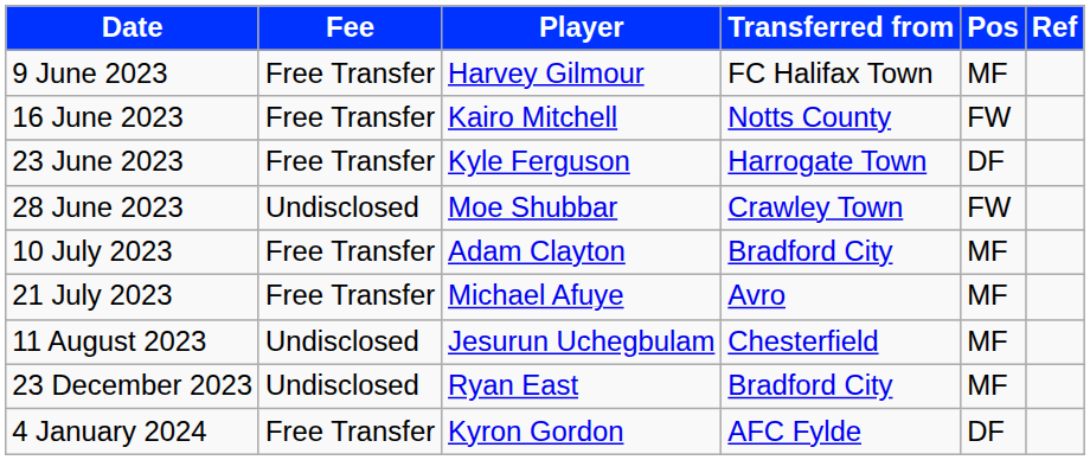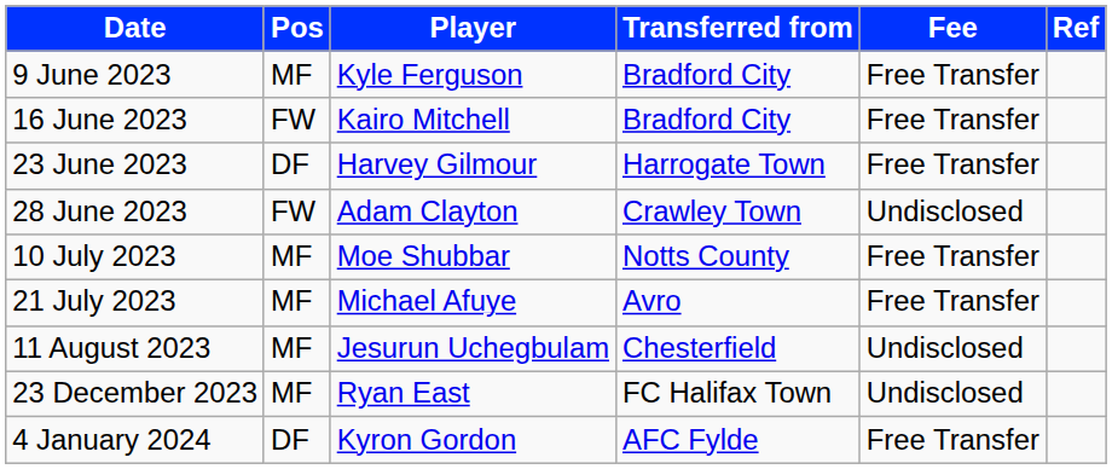columns swapped: Pos <-> Fee
9 June 2023 | Player: Harvey Gilmour -> Kyle Ferguson
9 June 2023 | Transferred from: FC Halifax Town -> Bradford City
16 June 2023 | Transferred from: Notts County -> Bradford City
23 June 2023 | Player: Kyle Ferguson -> Harvey Gilmour
28 June 2023 | Player: Moe Shubbar -> Adam Clayton
10 July 2023 | Player: Adam Clayton -> Moe Shubbar
10 July 2023 | Transferred from: Bradford City -> Notts County
23 December 2023 | Transferred from: Bradford City -> FC Halifax Town
